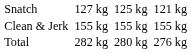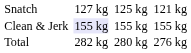Clean & Jerk | column 2: no background -> lavender background
